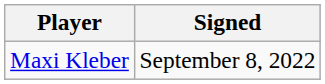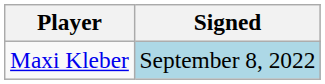Maxi Kleber | Signed: no background -> lightblue background
